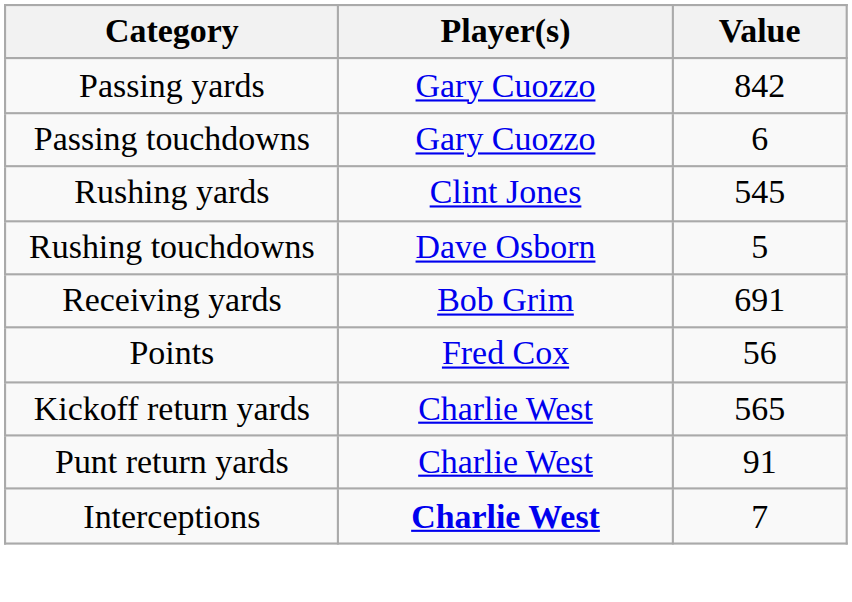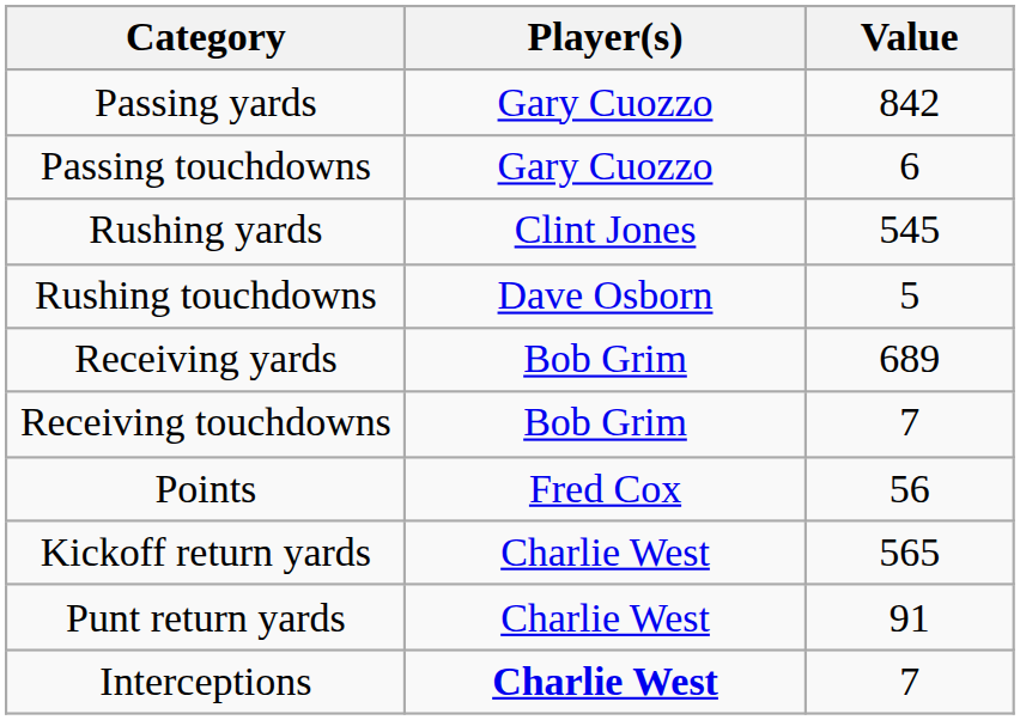Receiving yards | Value: 691 -> 689
+ row: Receiving touchdowns | Bob Grim | 7
